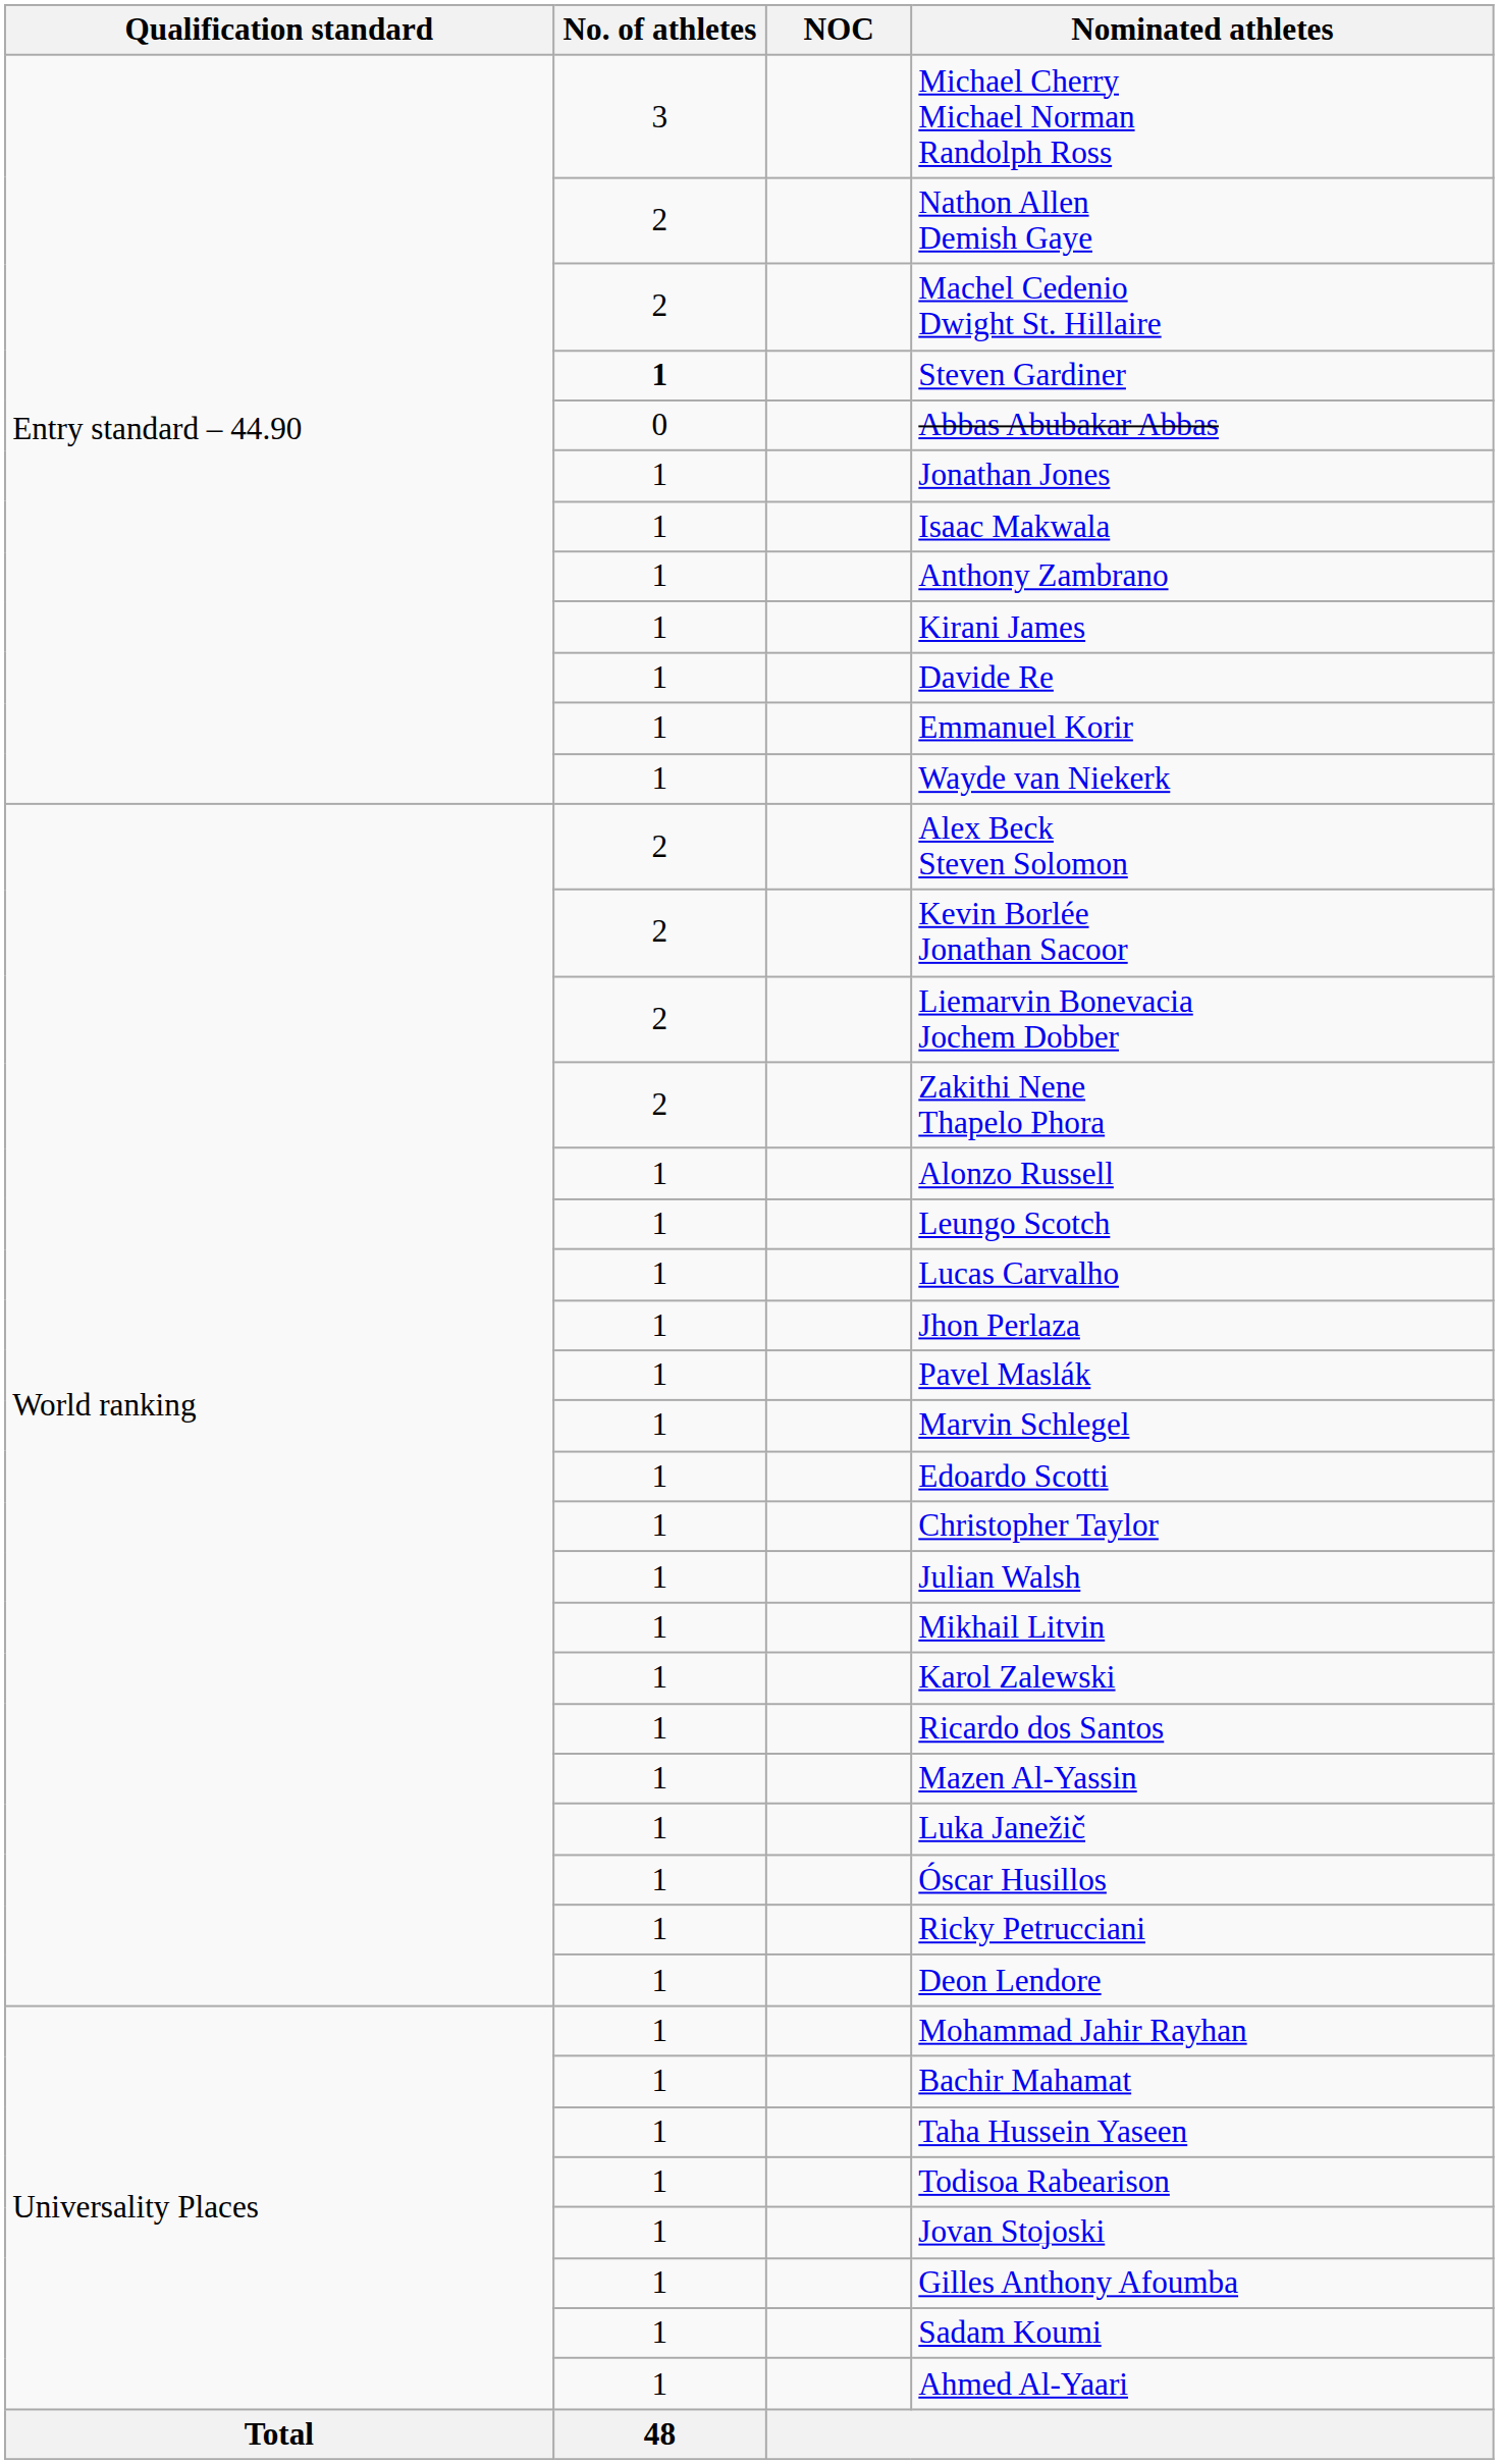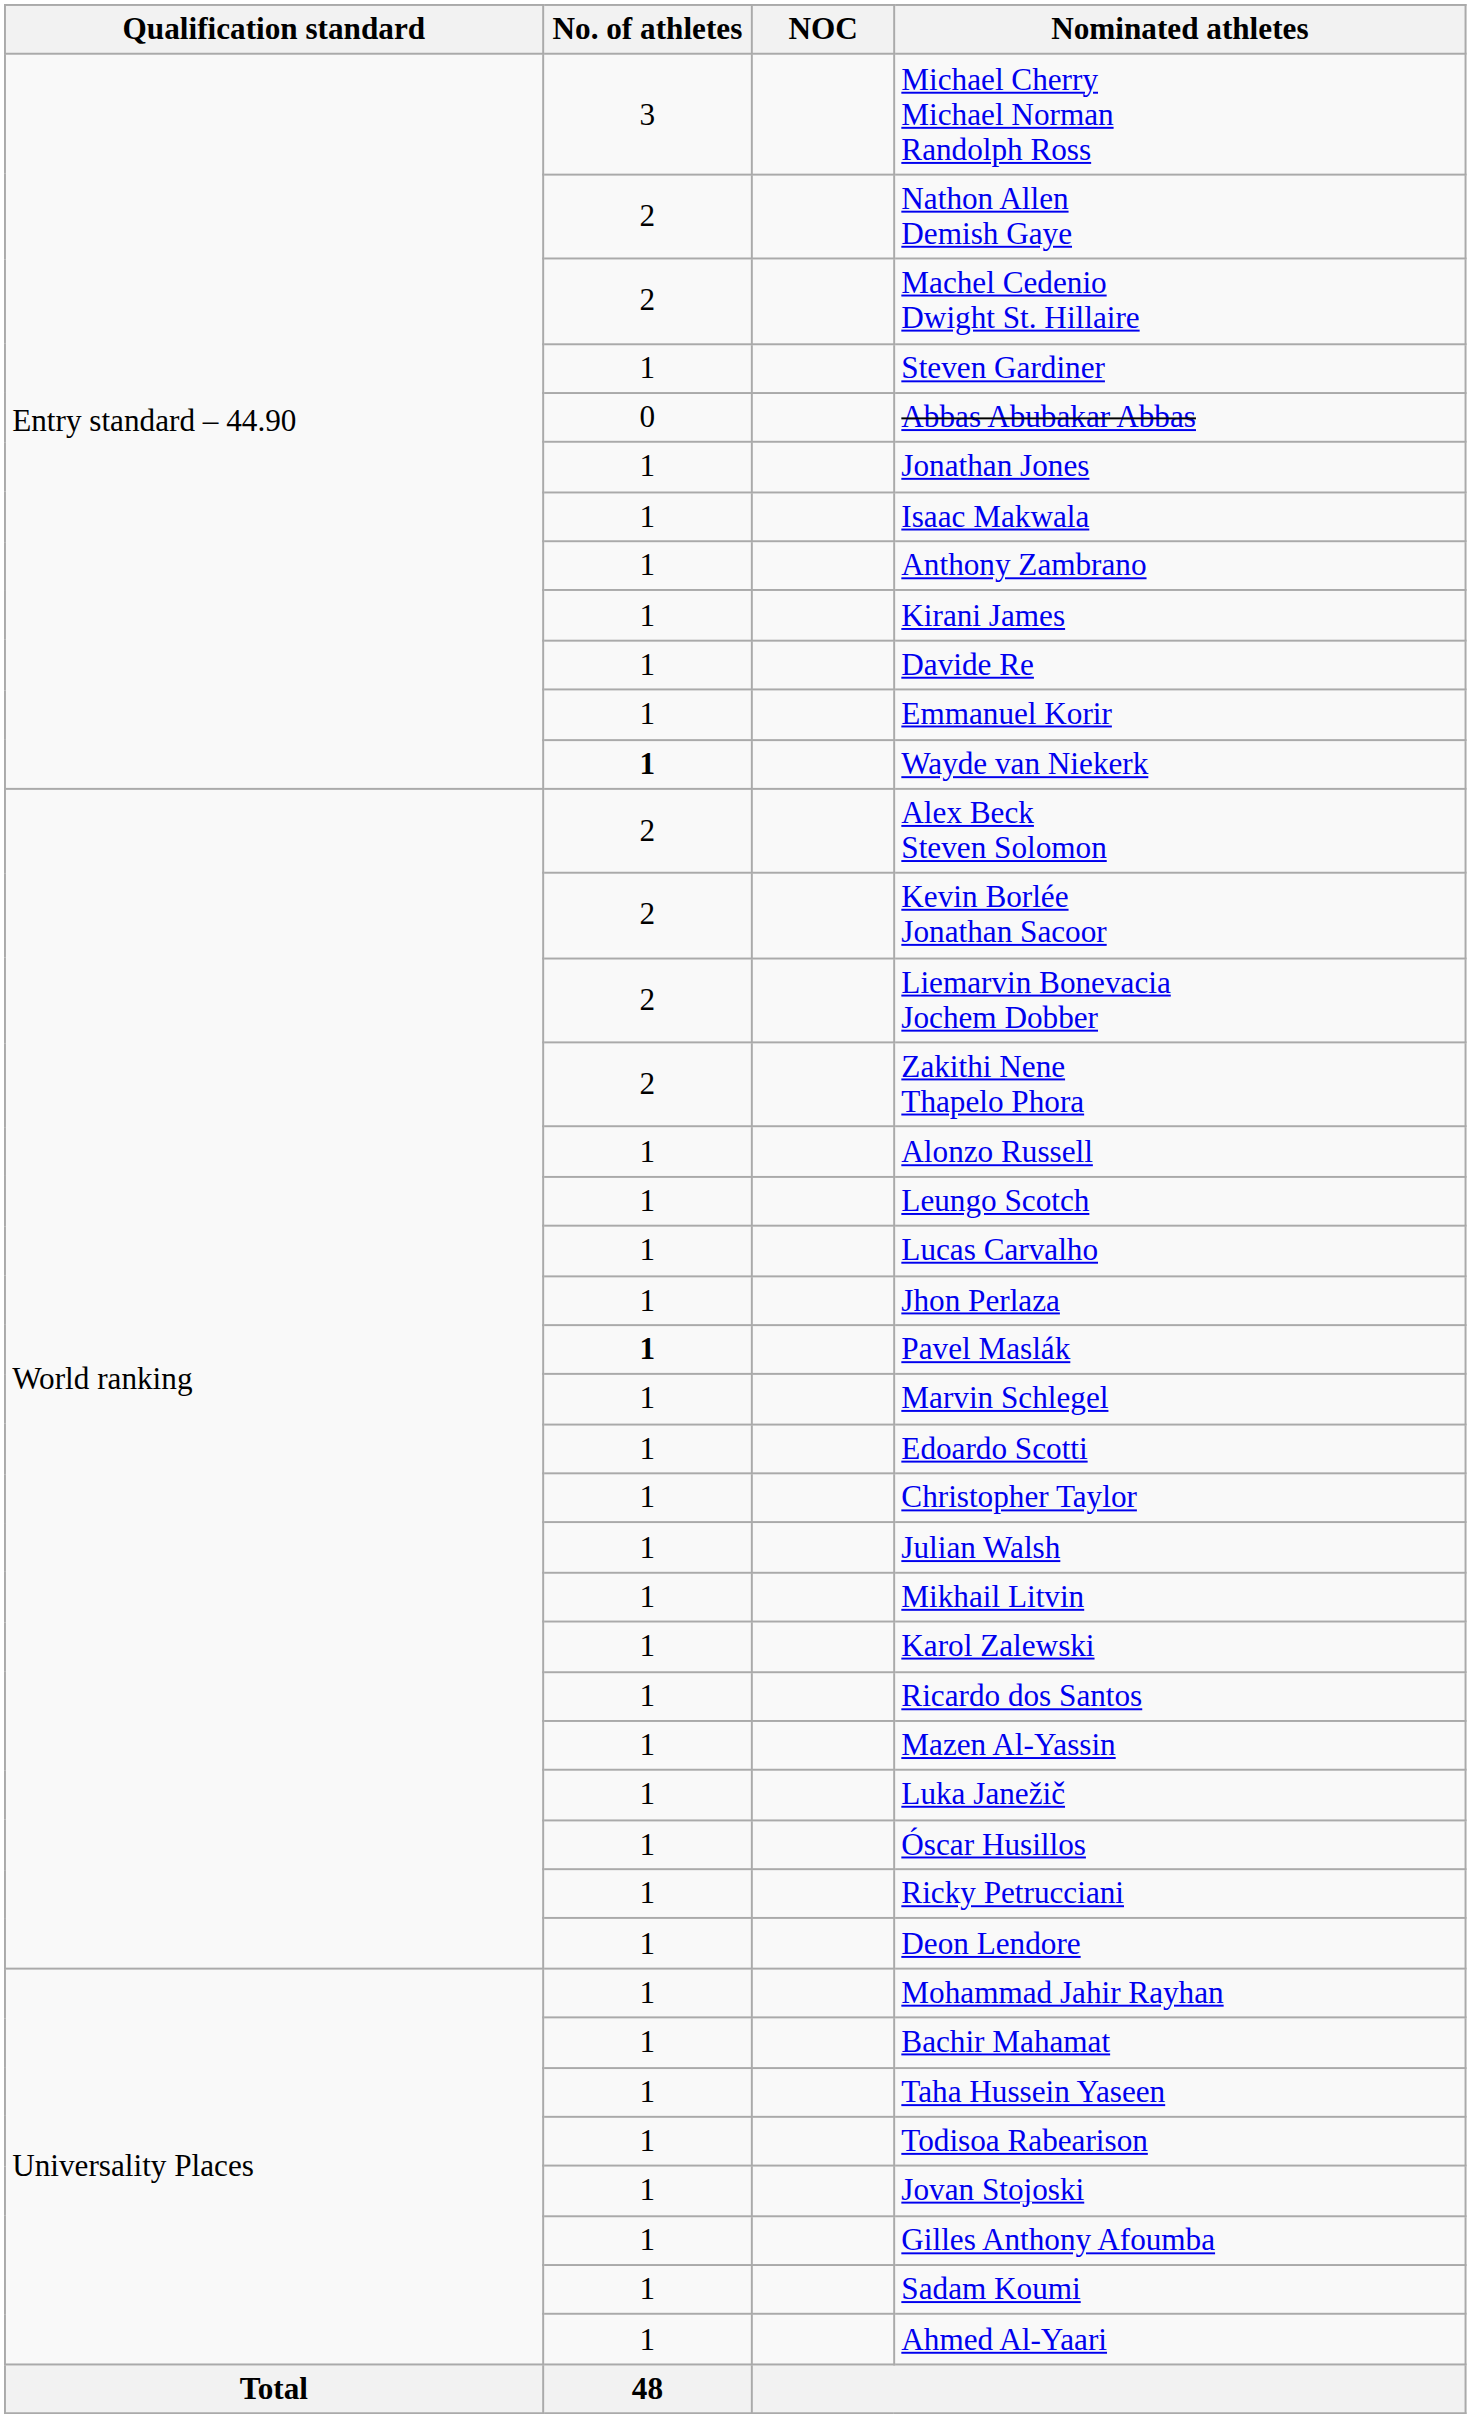Steven Gardiner | No. of athletes: bold -> normal
Wayde van Niekerk | No. of athletes: normal -> bold
Pavel Maslák | No. of athletes: normal -> bold
